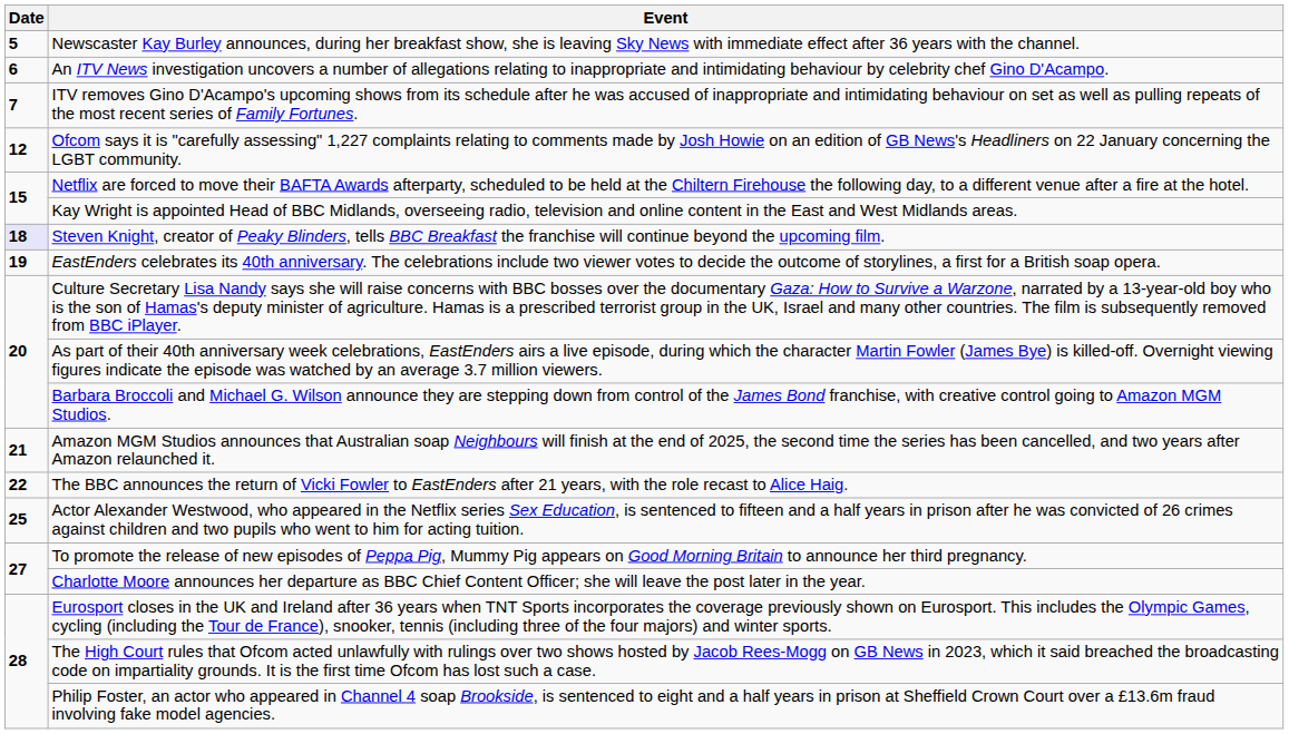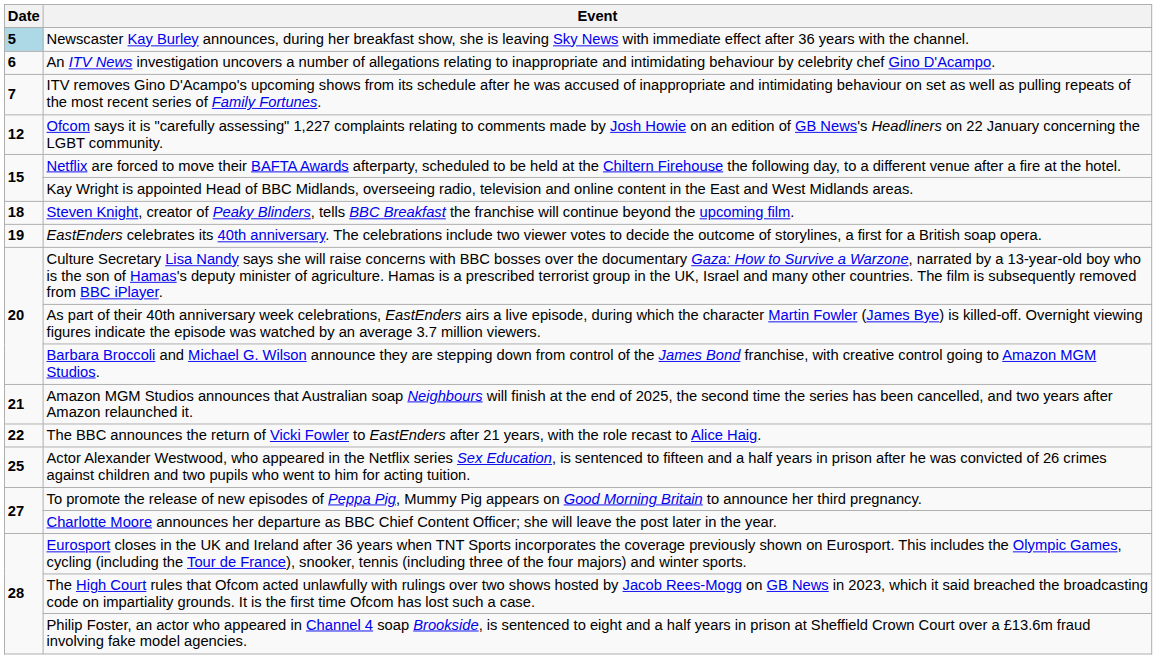row 2 | Date: no background -> lightblue background
row 8 | Date: lavender background -> no background
